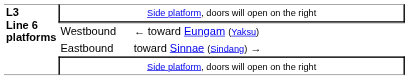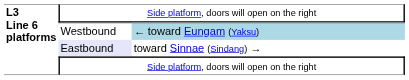Westbound | column 3: no background -> lightblue background
Eastbound | column 2: no background -> lavender background
